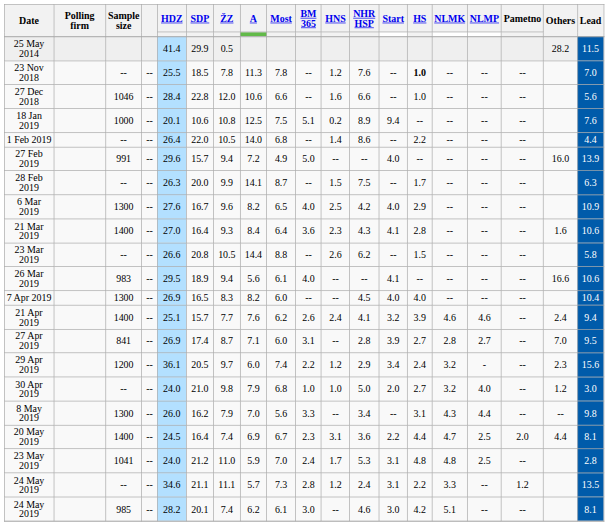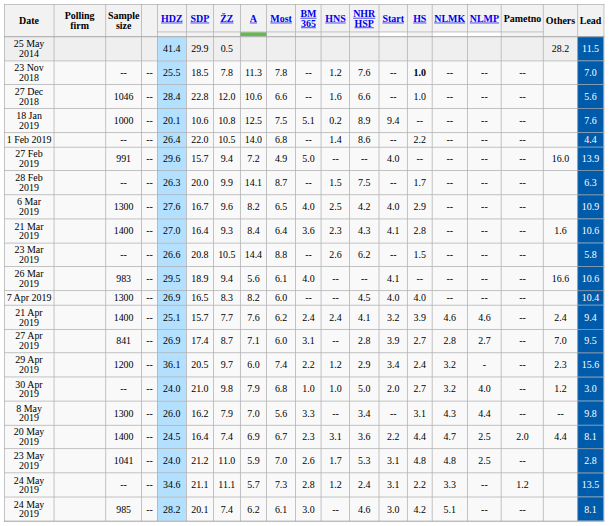21 Apr 2019 | BM 365: 2.6 -> 2.4
23 May 2019 | BM 365: 2.4 -> 2.6
